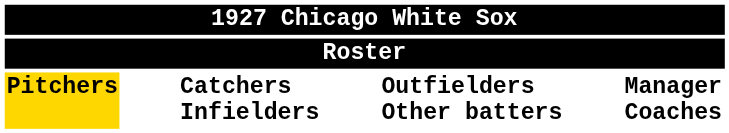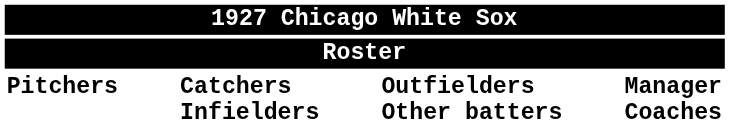Pitchers | column 1: gold background -> no background
